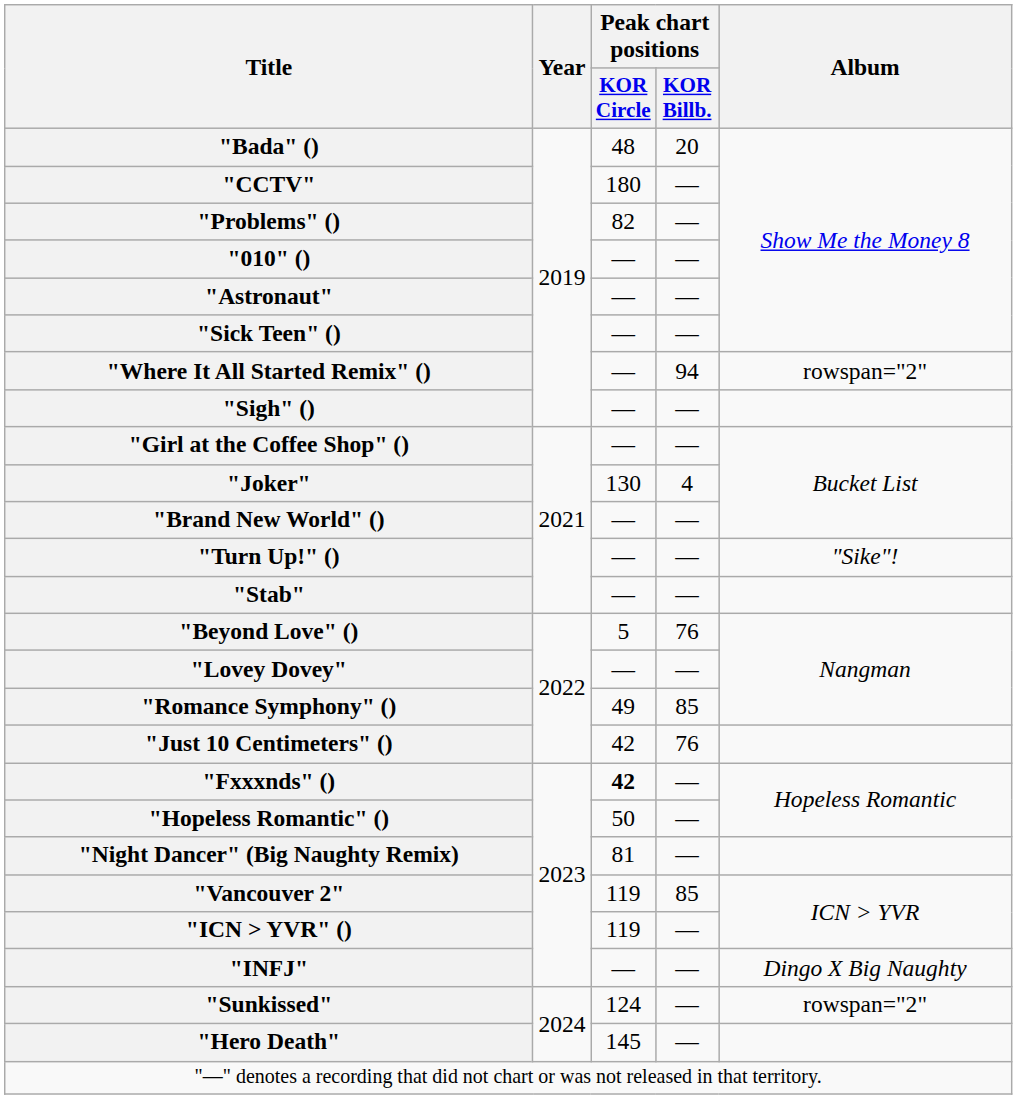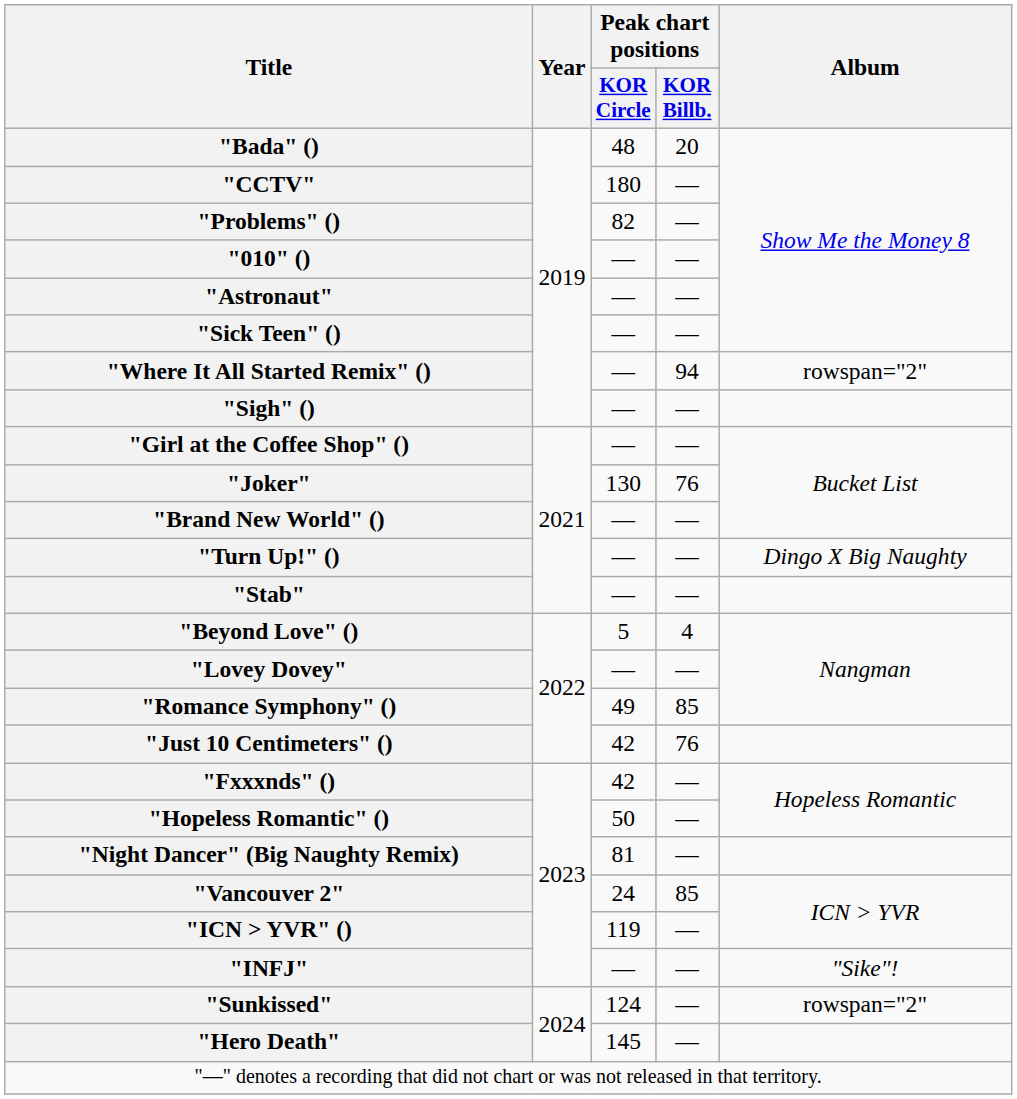"Joker" | Peak chart positions / KOR Billb.: 4 -> 76
"Turn Up!" () | Album: "Sike"! -> Dingo X Big Naughty
"Beyond Love" () | Peak chart positions / KOR Billb.: 76 -> 4
"Fxxxnds" () | Peak chart positions / KOR Circle: bold -> normal
"Vancouver 2" | Peak chart positions / KOR Circle: 119 -> 24
"INFJ" | Album: Dingo X Big Naughty -> "Sike"!
